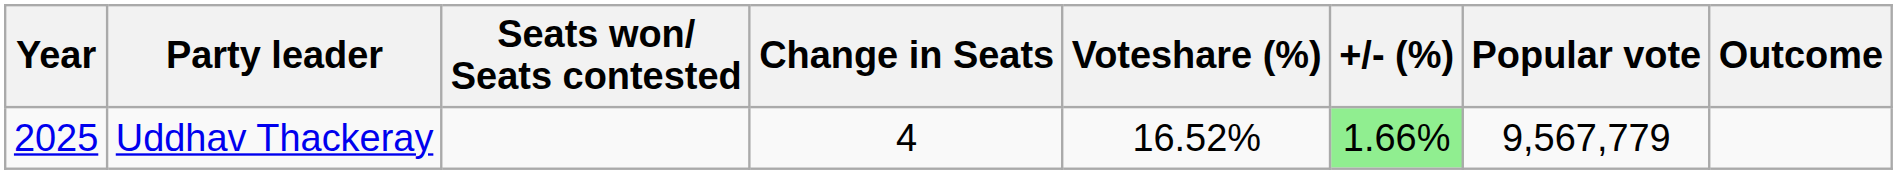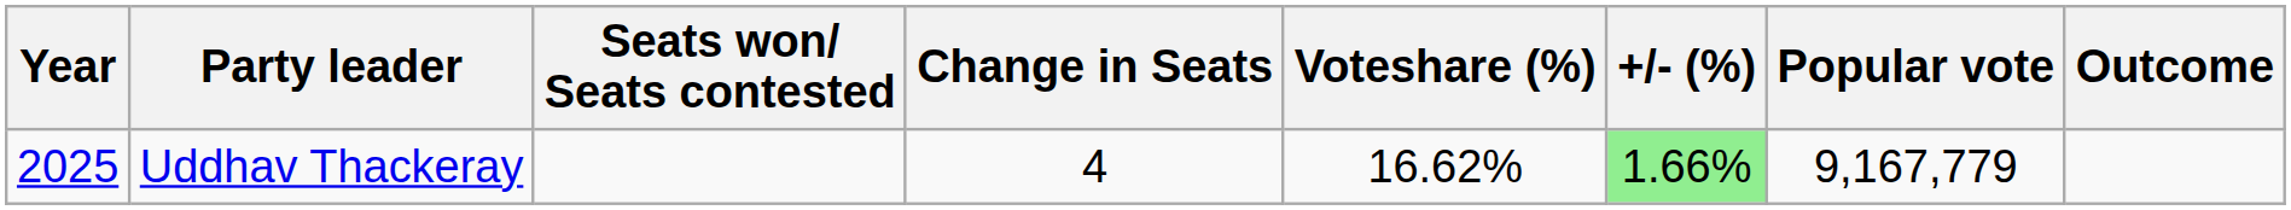Uddhav Thackeray | Voteshare (%): 16.52% -> 16.62%
Uddhav Thackeray | Popular vote: 9,567,779 -> 9,167,779
